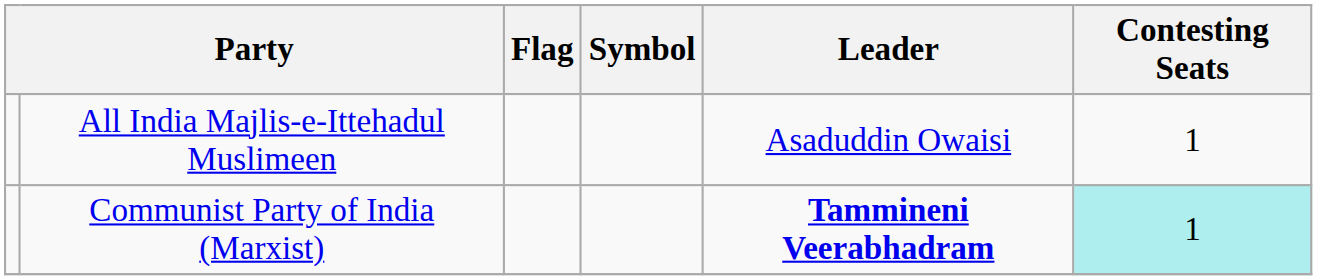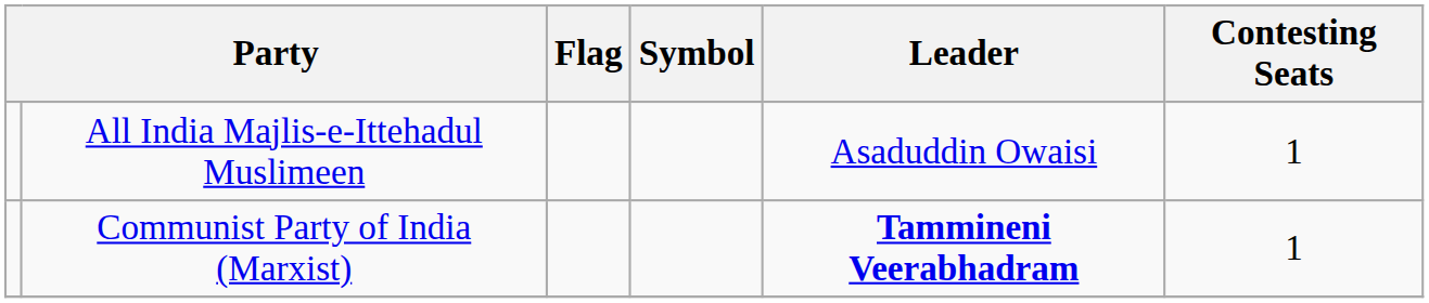Communist Party of India (Marxist) | Contesting Seats: paleturquoise background -> no background
